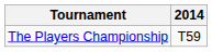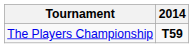The Players Championship | 2014: normal -> bold
